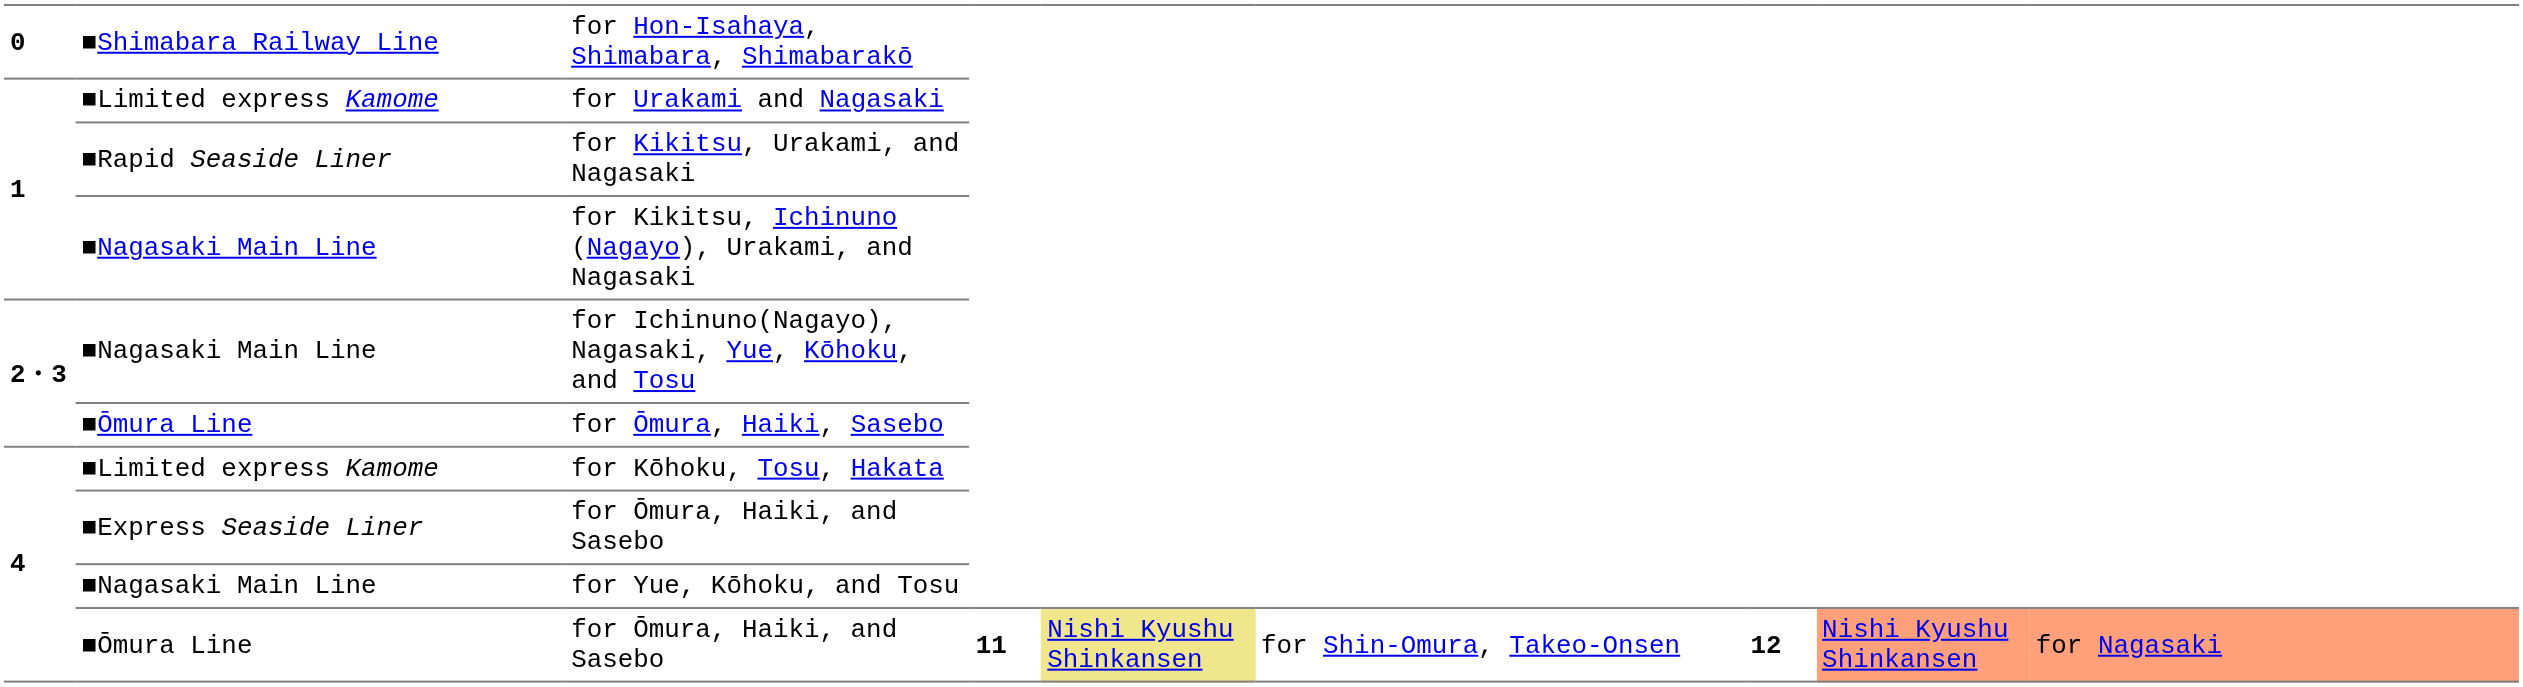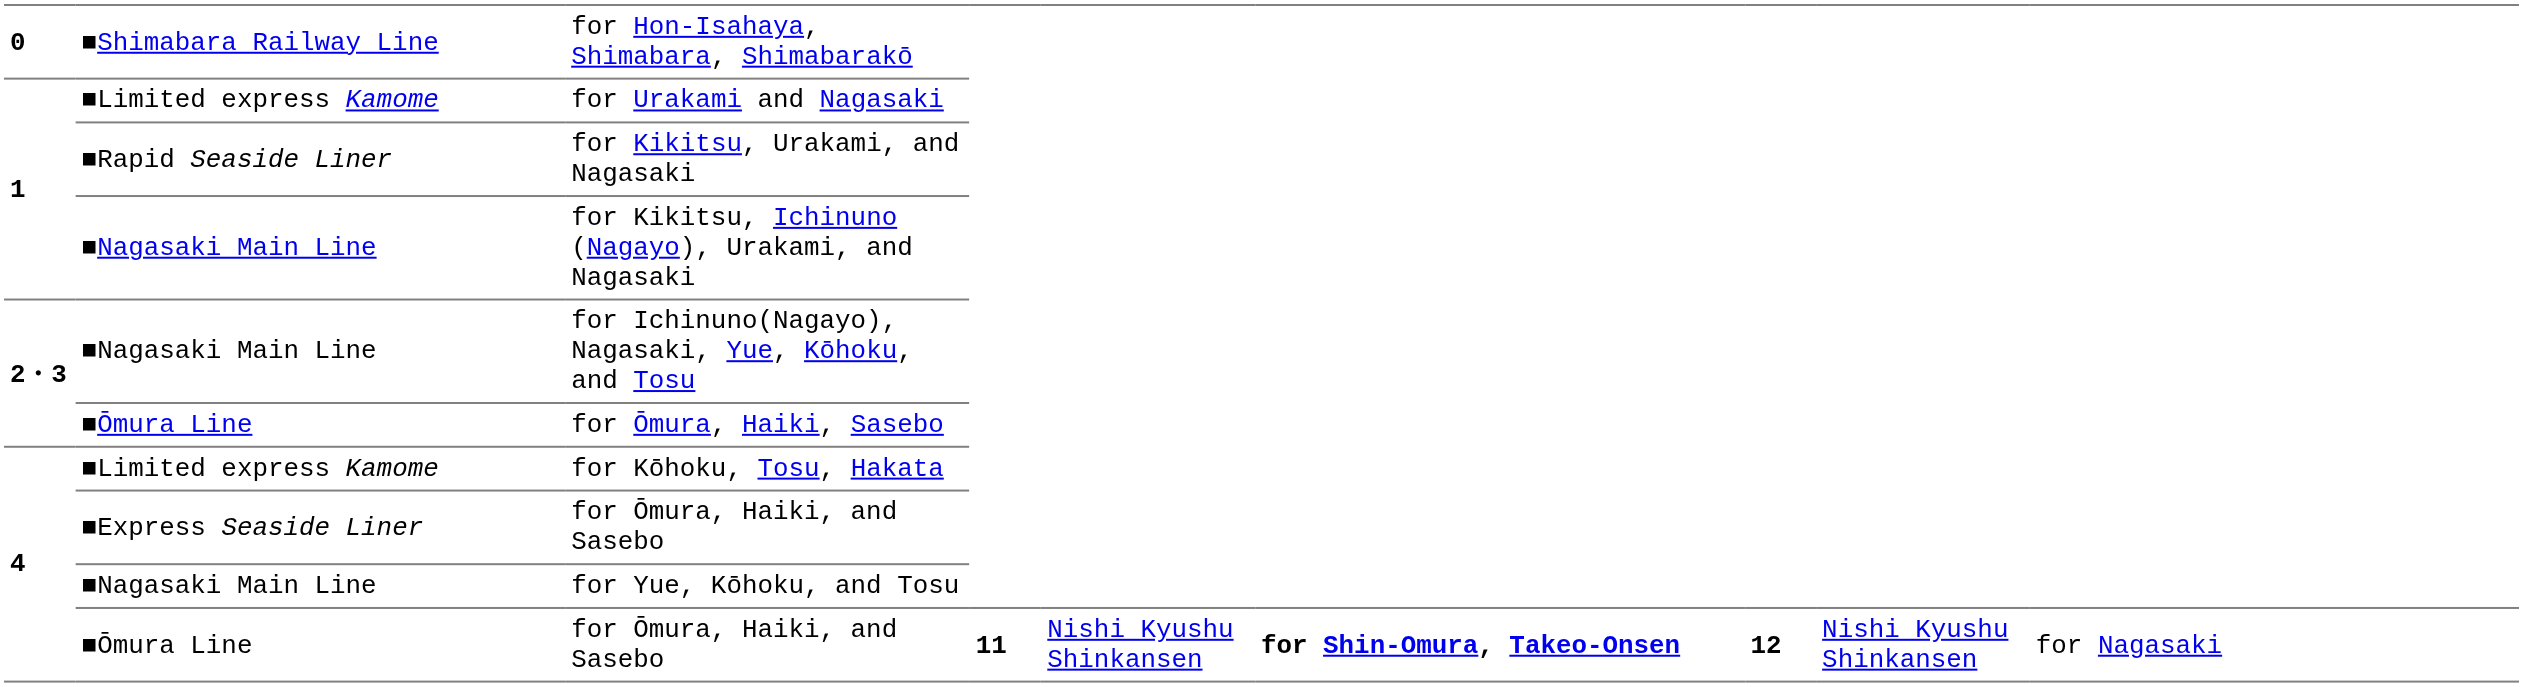■Ōmura Line / for Ōmura, Haiki, and Sasebo | column 5: khaki background -> no background
■Ōmura Line / for Ōmura, Haiki, and Sasebo | column 6: normal -> bold
■Ōmura Line / for Ōmura, Haiki, and Sasebo | column 8: lightsalmon background -> no background
■Ōmura Line / for Ōmura, Haiki, and Sasebo | column 9: lightsalmon background -> no background
